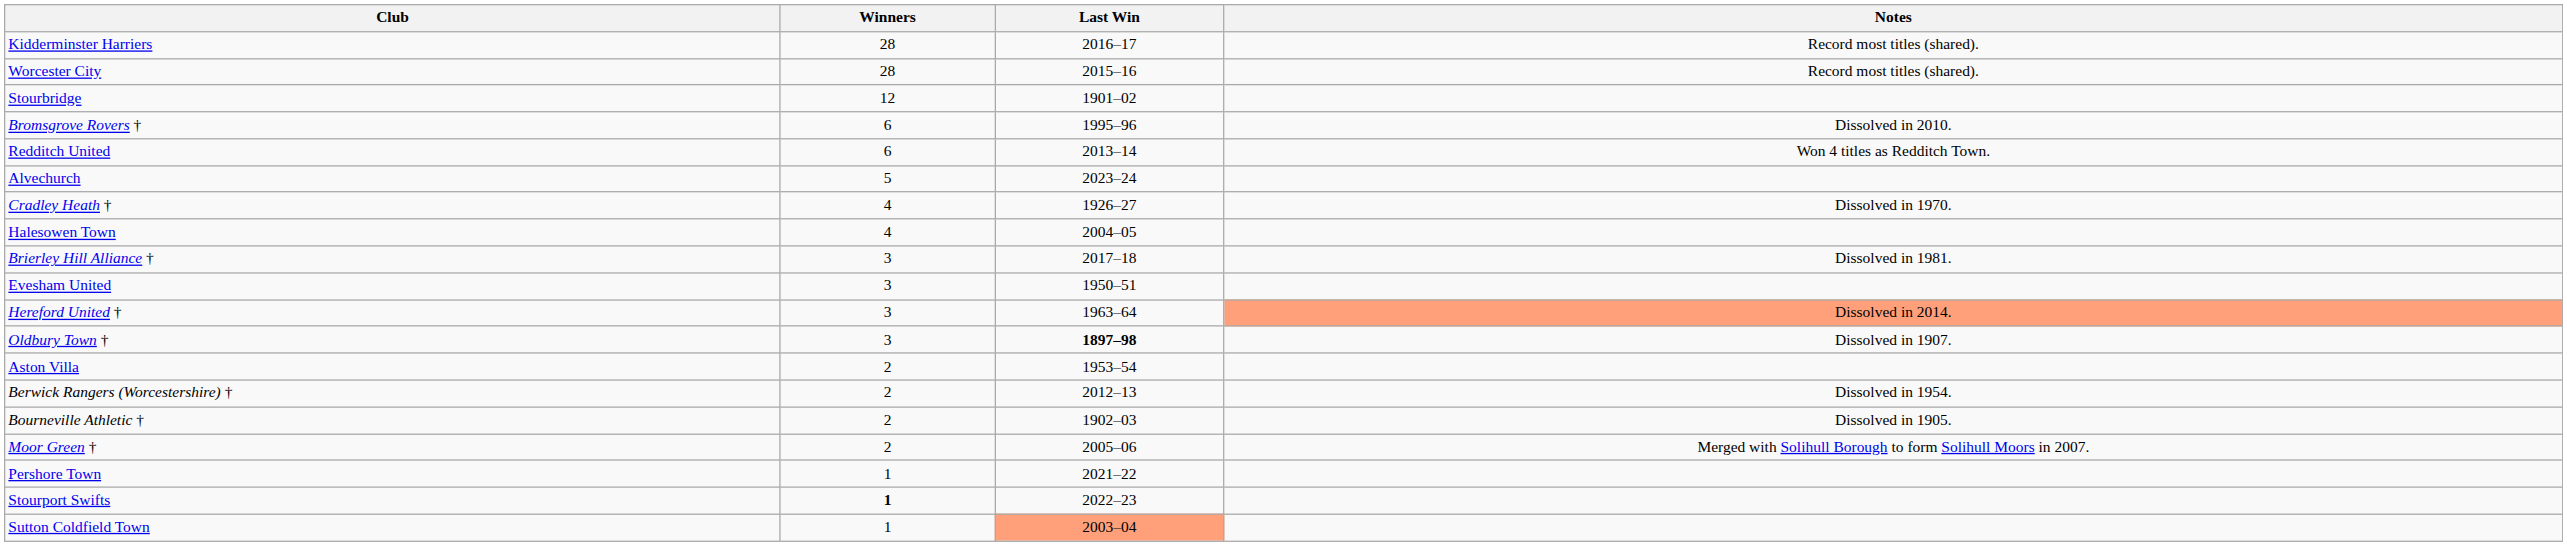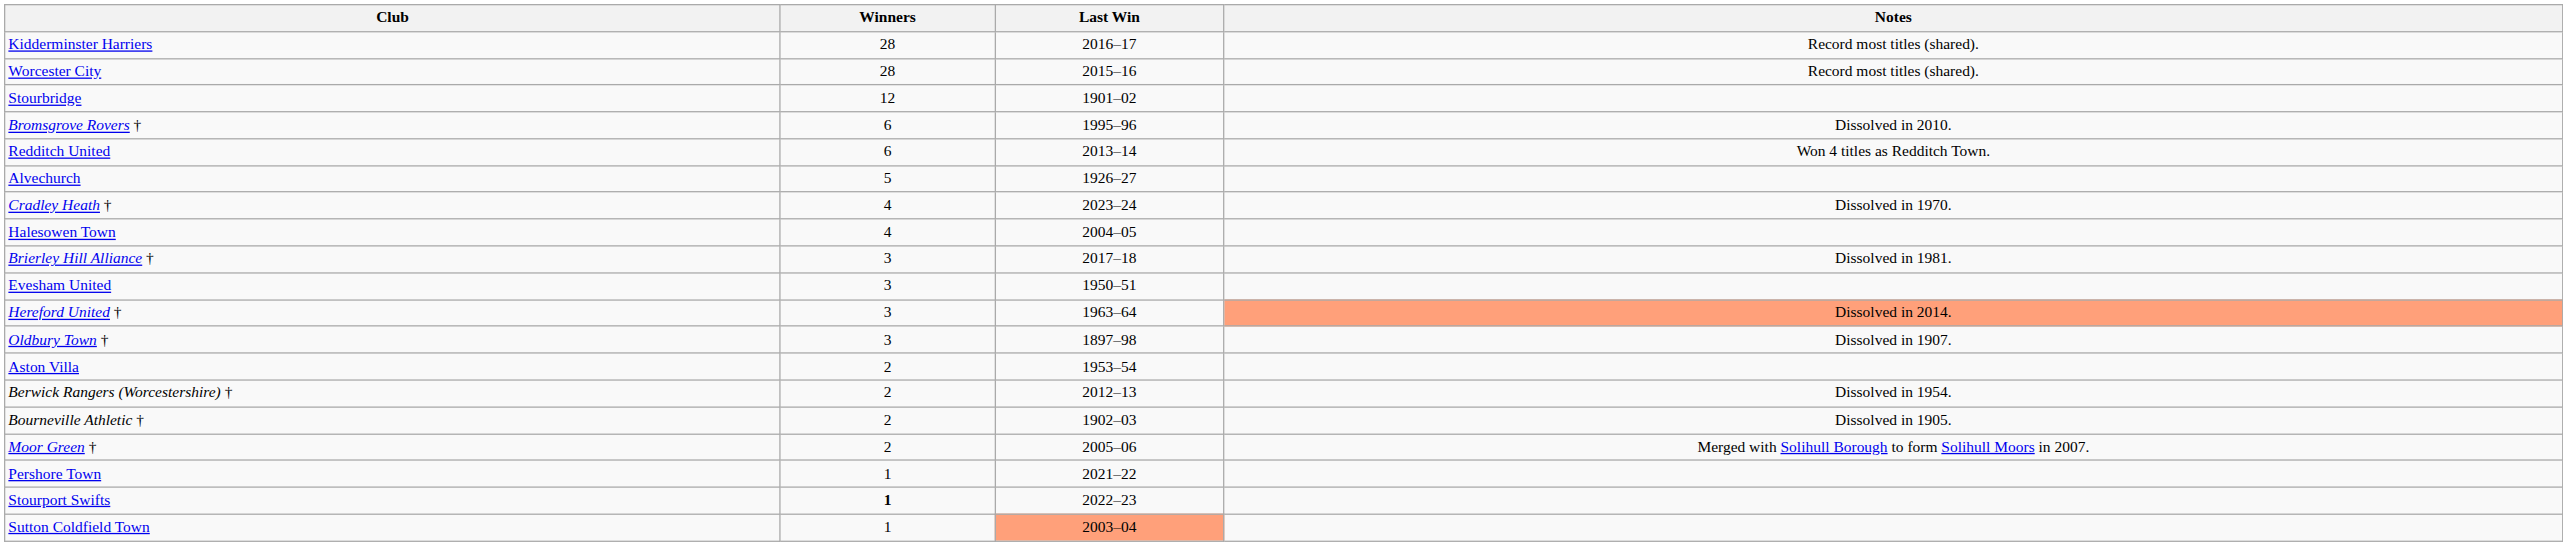Alvechurch | Last Win: 2023–24 -> 1926–27
Cradley Heath † | Last Win: 1926–27 -> 2023–24
Oldbury Town † | Last Win: bold -> normal
